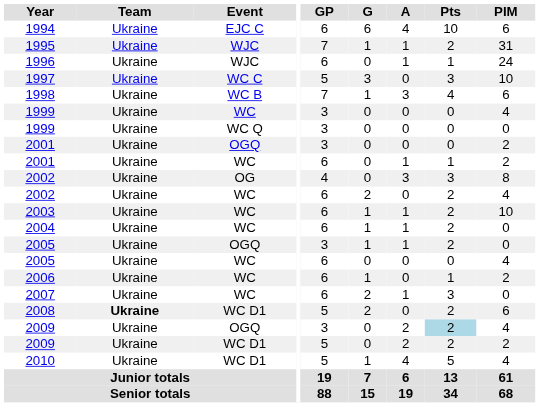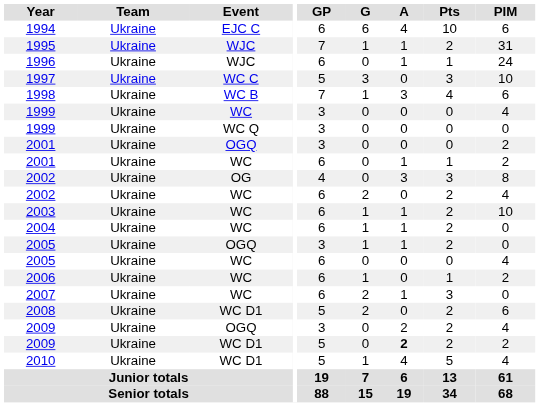2008 | Team: bold -> normal
2009 / OGQ | Pts: lightblue background -> no background
2009 / WC D1 | A: normal -> bold
